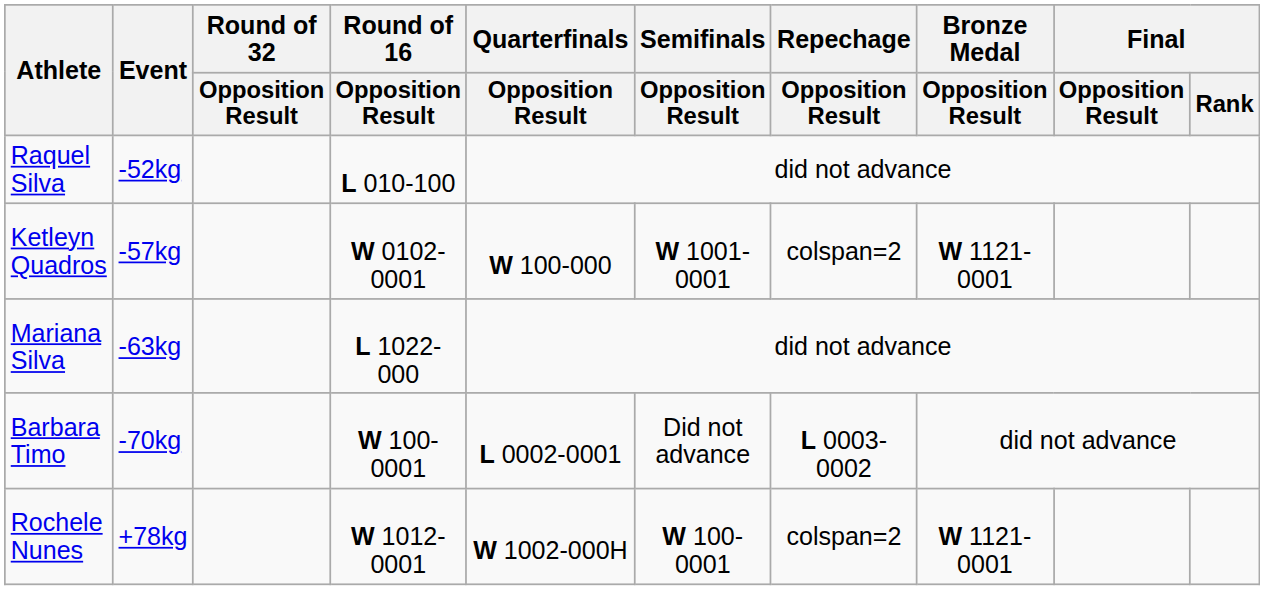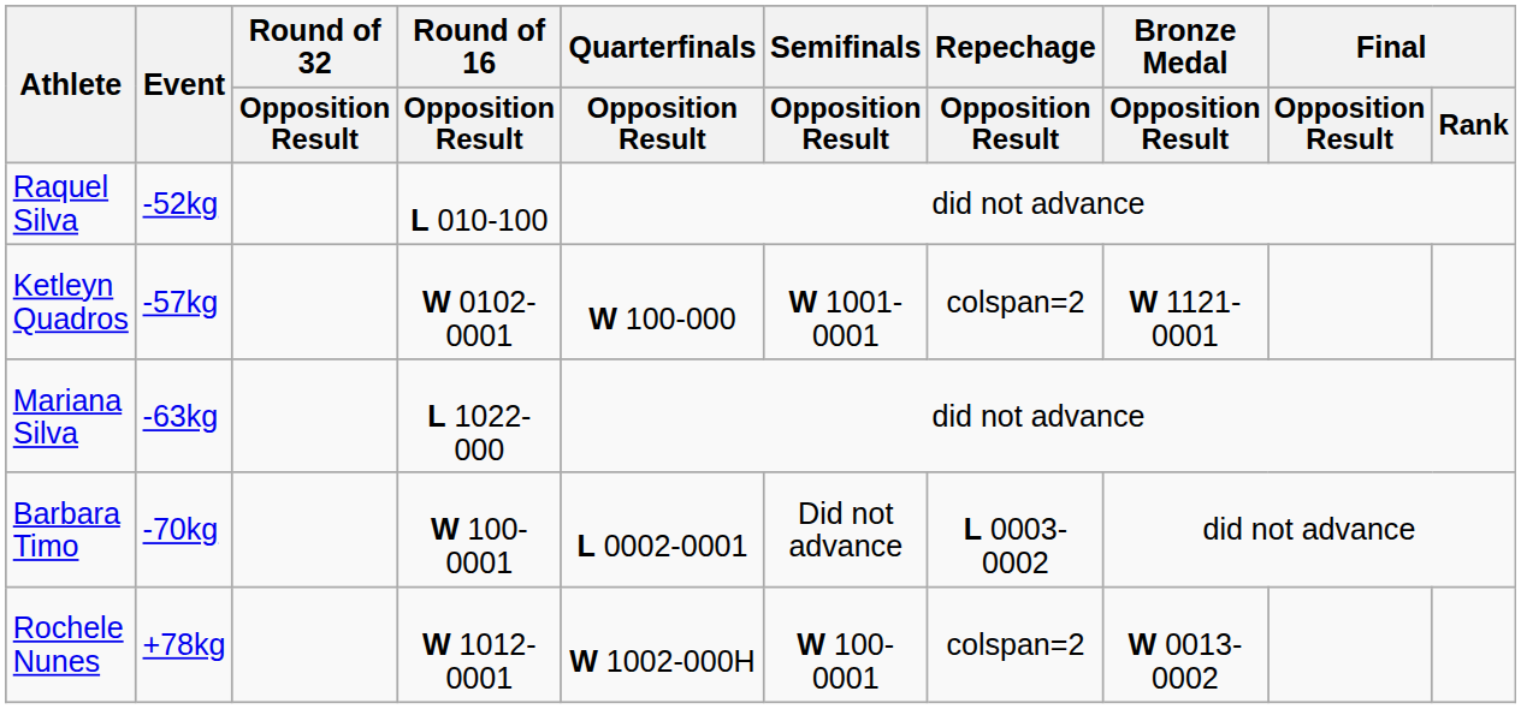Rochele Nunes | Bronze Medal / Opposition Result: W 1121-0001 -> W 0013-0002
